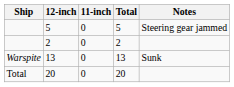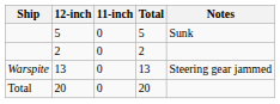row 2 | Notes: Steering gear jammed -> Sunk
row 4 | Notes: Sunk -> Steering gear jammed
